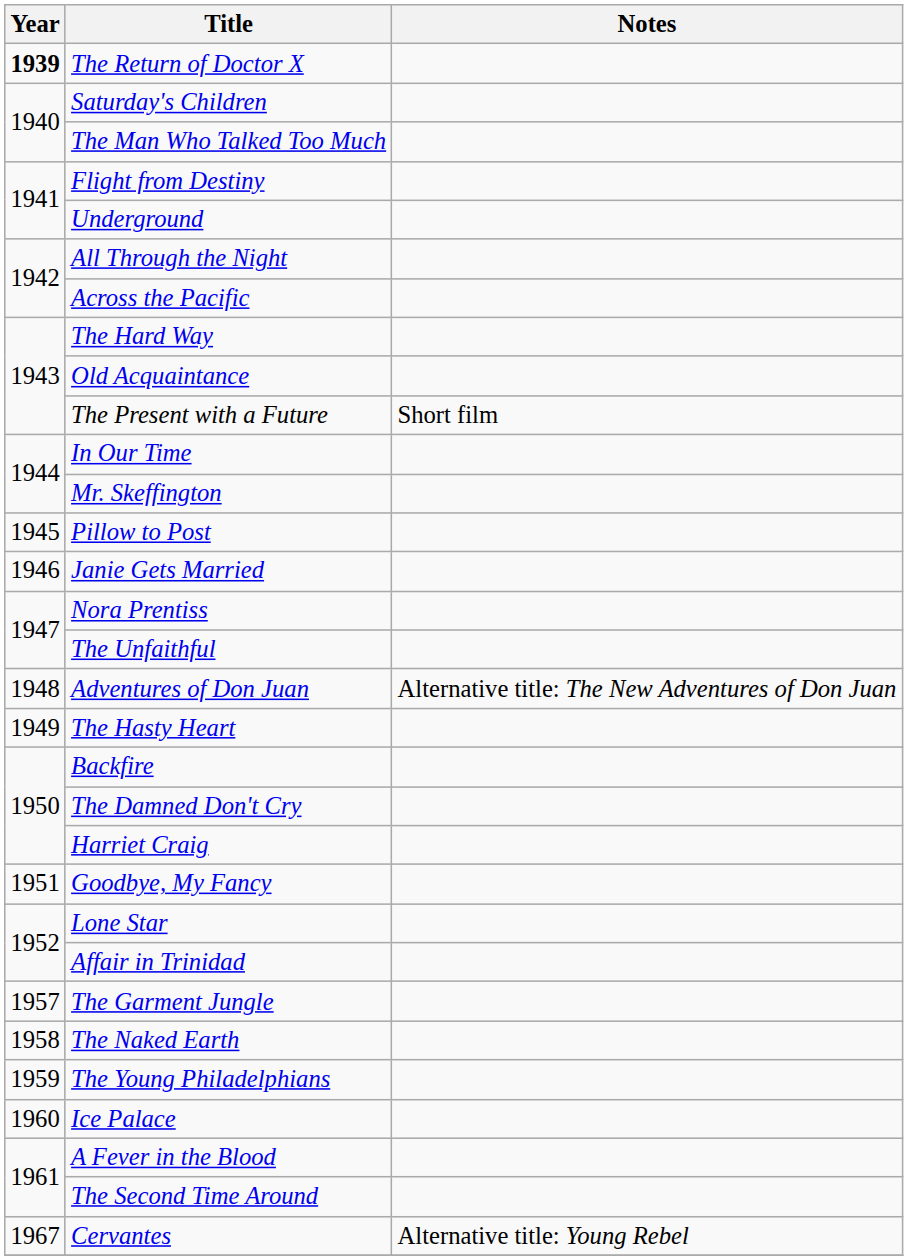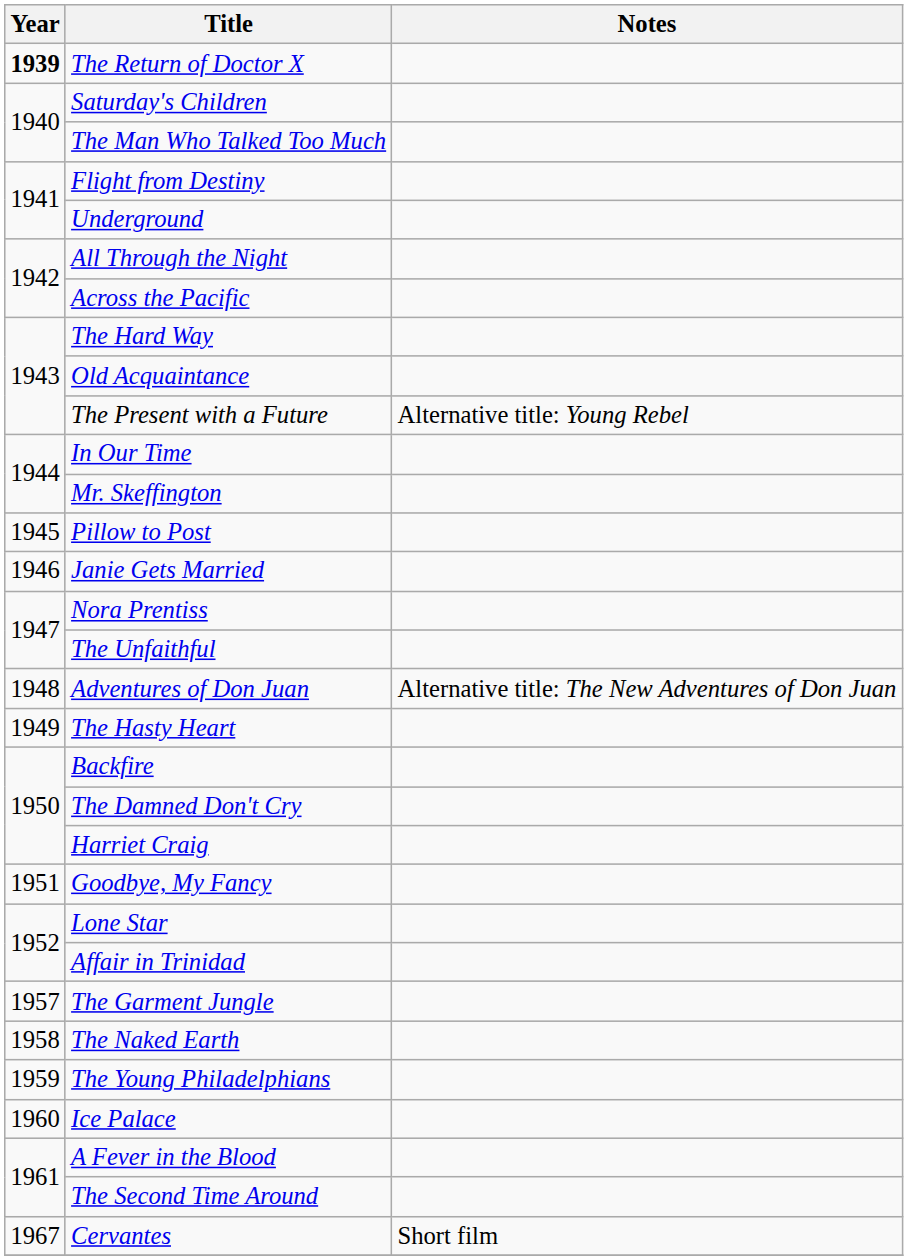The Present with a Future | Notes: Short film -> Alternative title: Young Rebel
Cervantes | Notes: Alternative title: Young Rebel -> Short film
